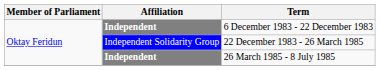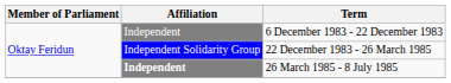6 December 1983 - 22 December 1983 | Affiliation: bold -> normal
